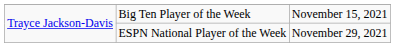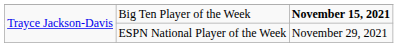Big Ten Player of the Week | column 3: normal -> bold
